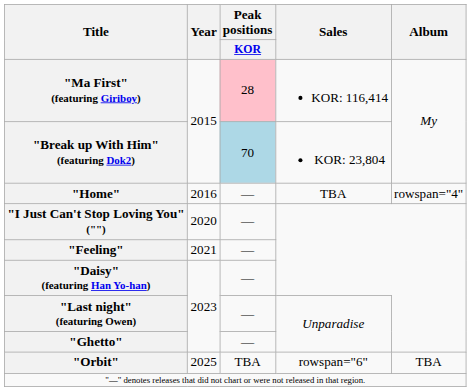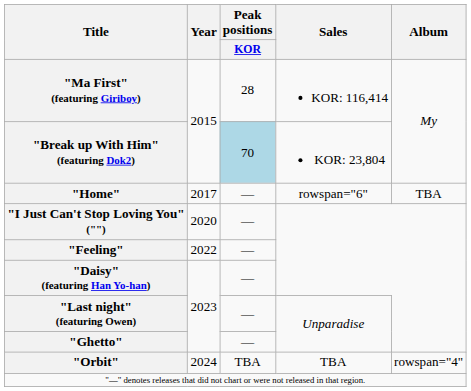"Ma First" (featuring Giriboy) | Peak positions / KOR: pink background -> no background
"Home" | Year: 2016 -> 2017
"Home" | Sales: TBA -> rowspan="6"
"Home" | Album: rowspan="4" -> TBA
"Feeling" | Year: 2021 -> 2022
"Orbit" | Year: 2025 -> 2024
"Orbit" | Sales: rowspan="6" -> TBA
"Orbit" | Album: TBA -> rowspan="4"
